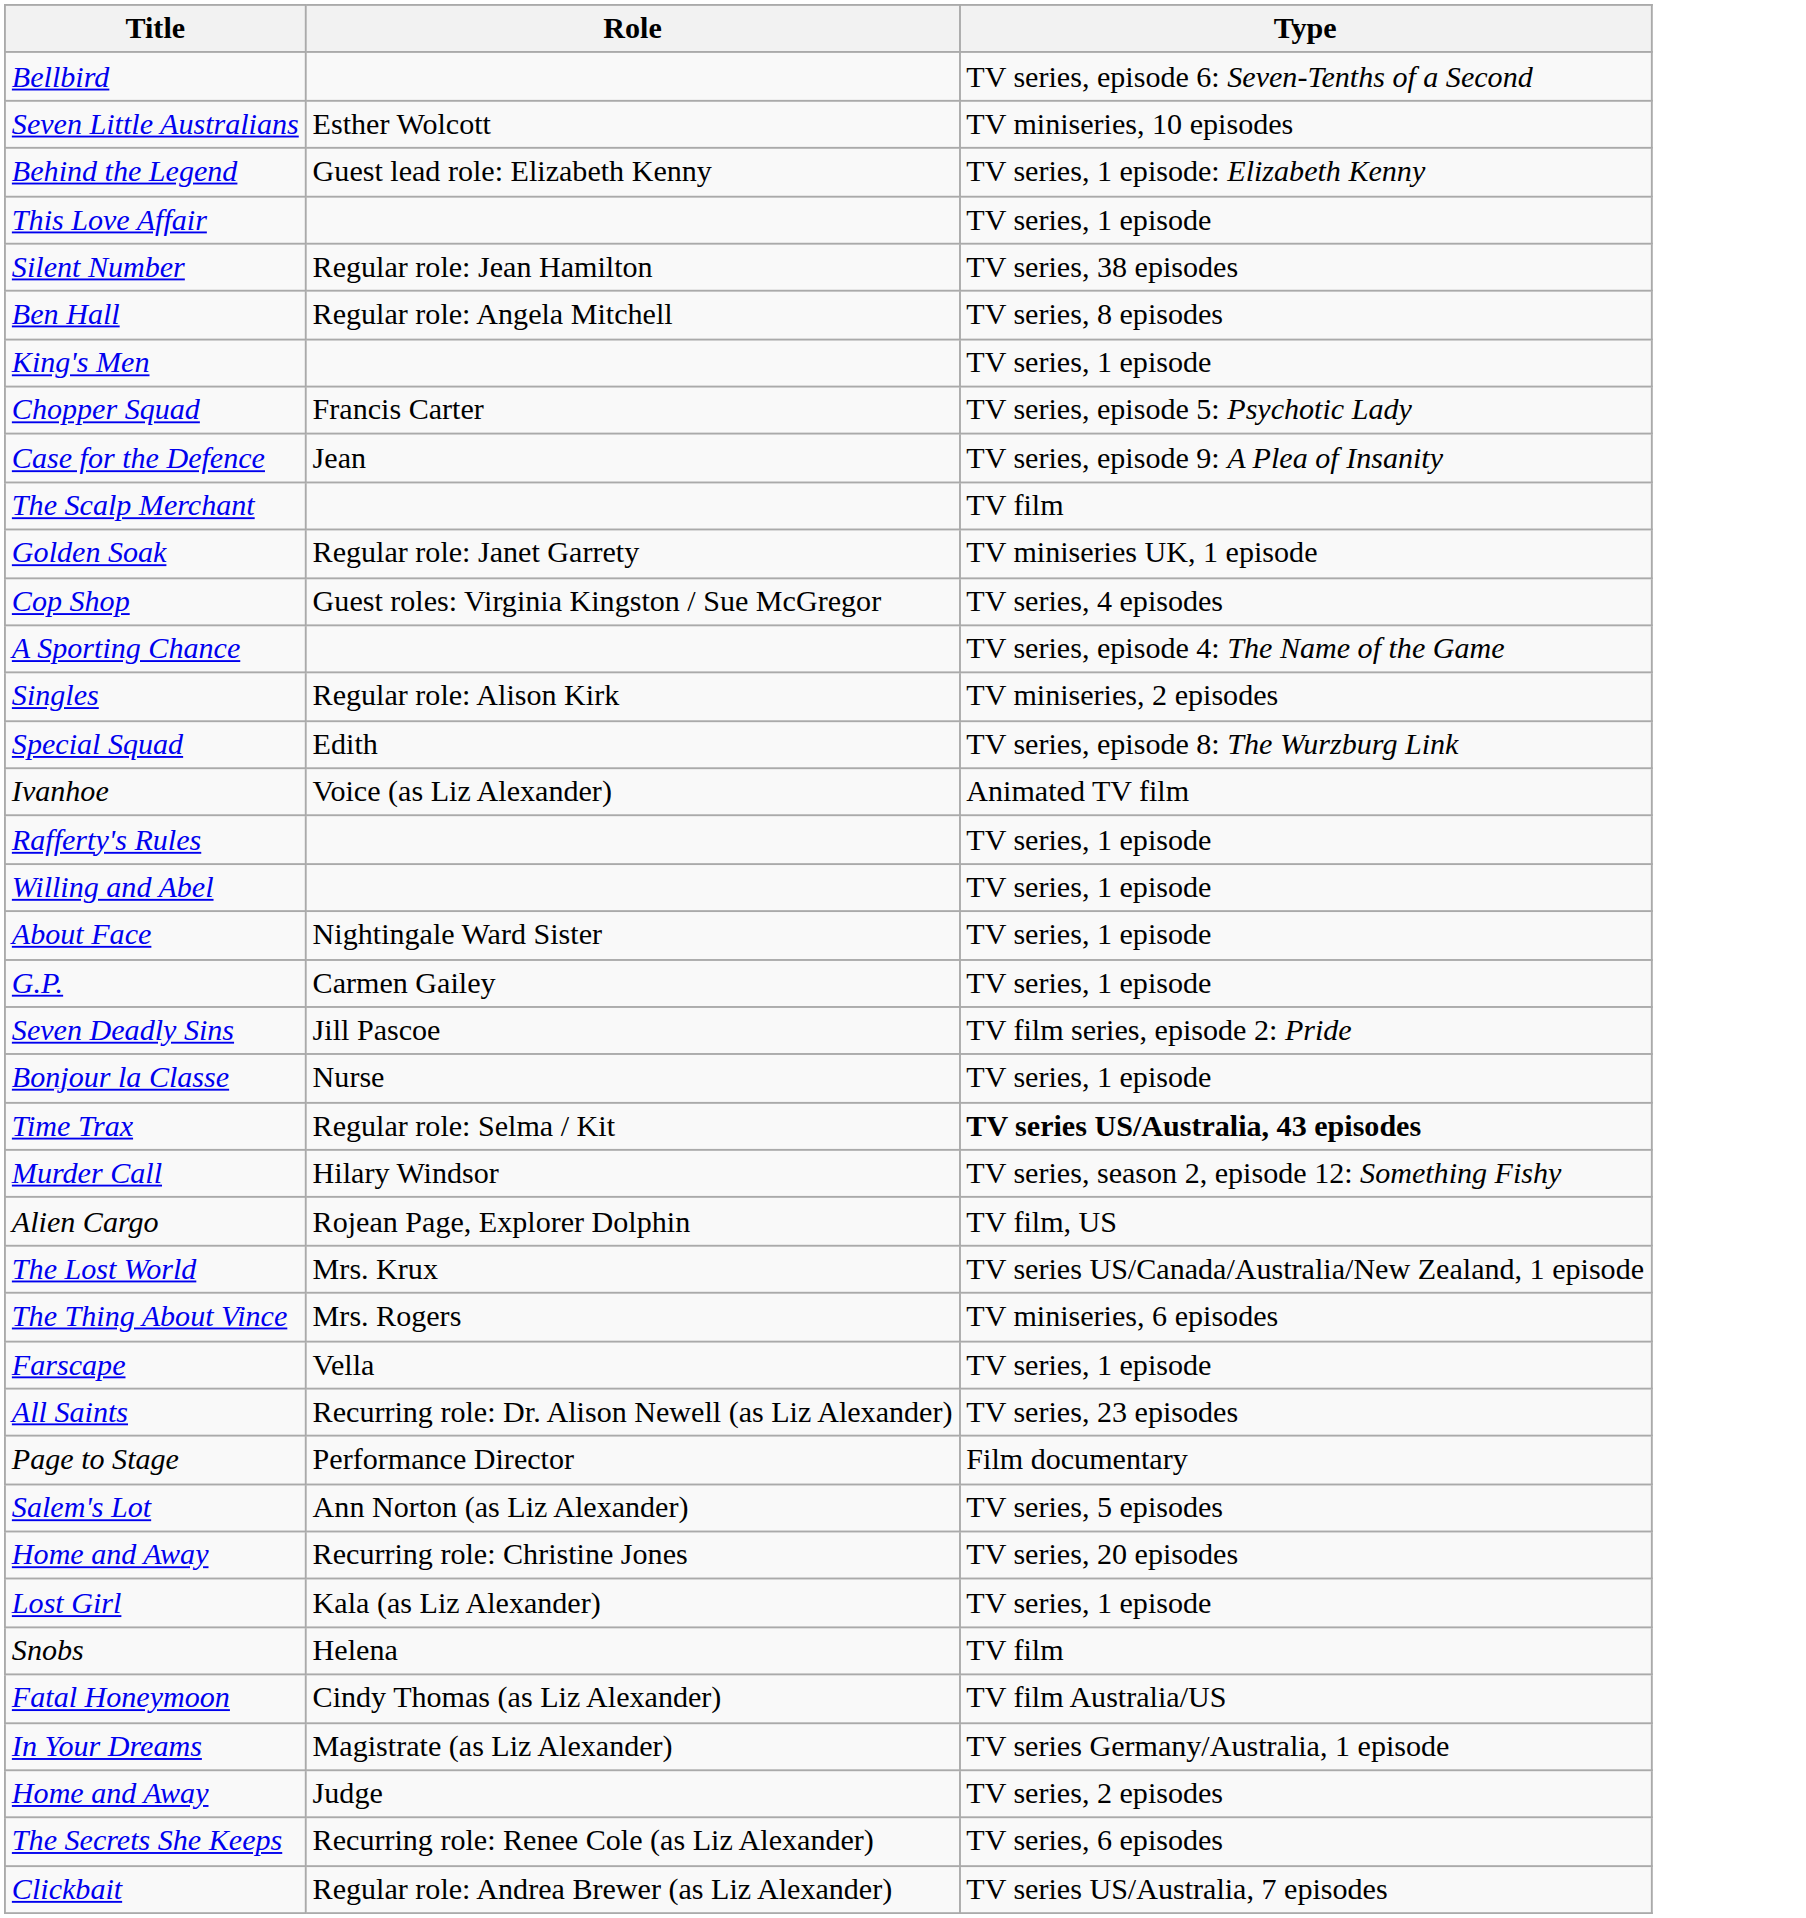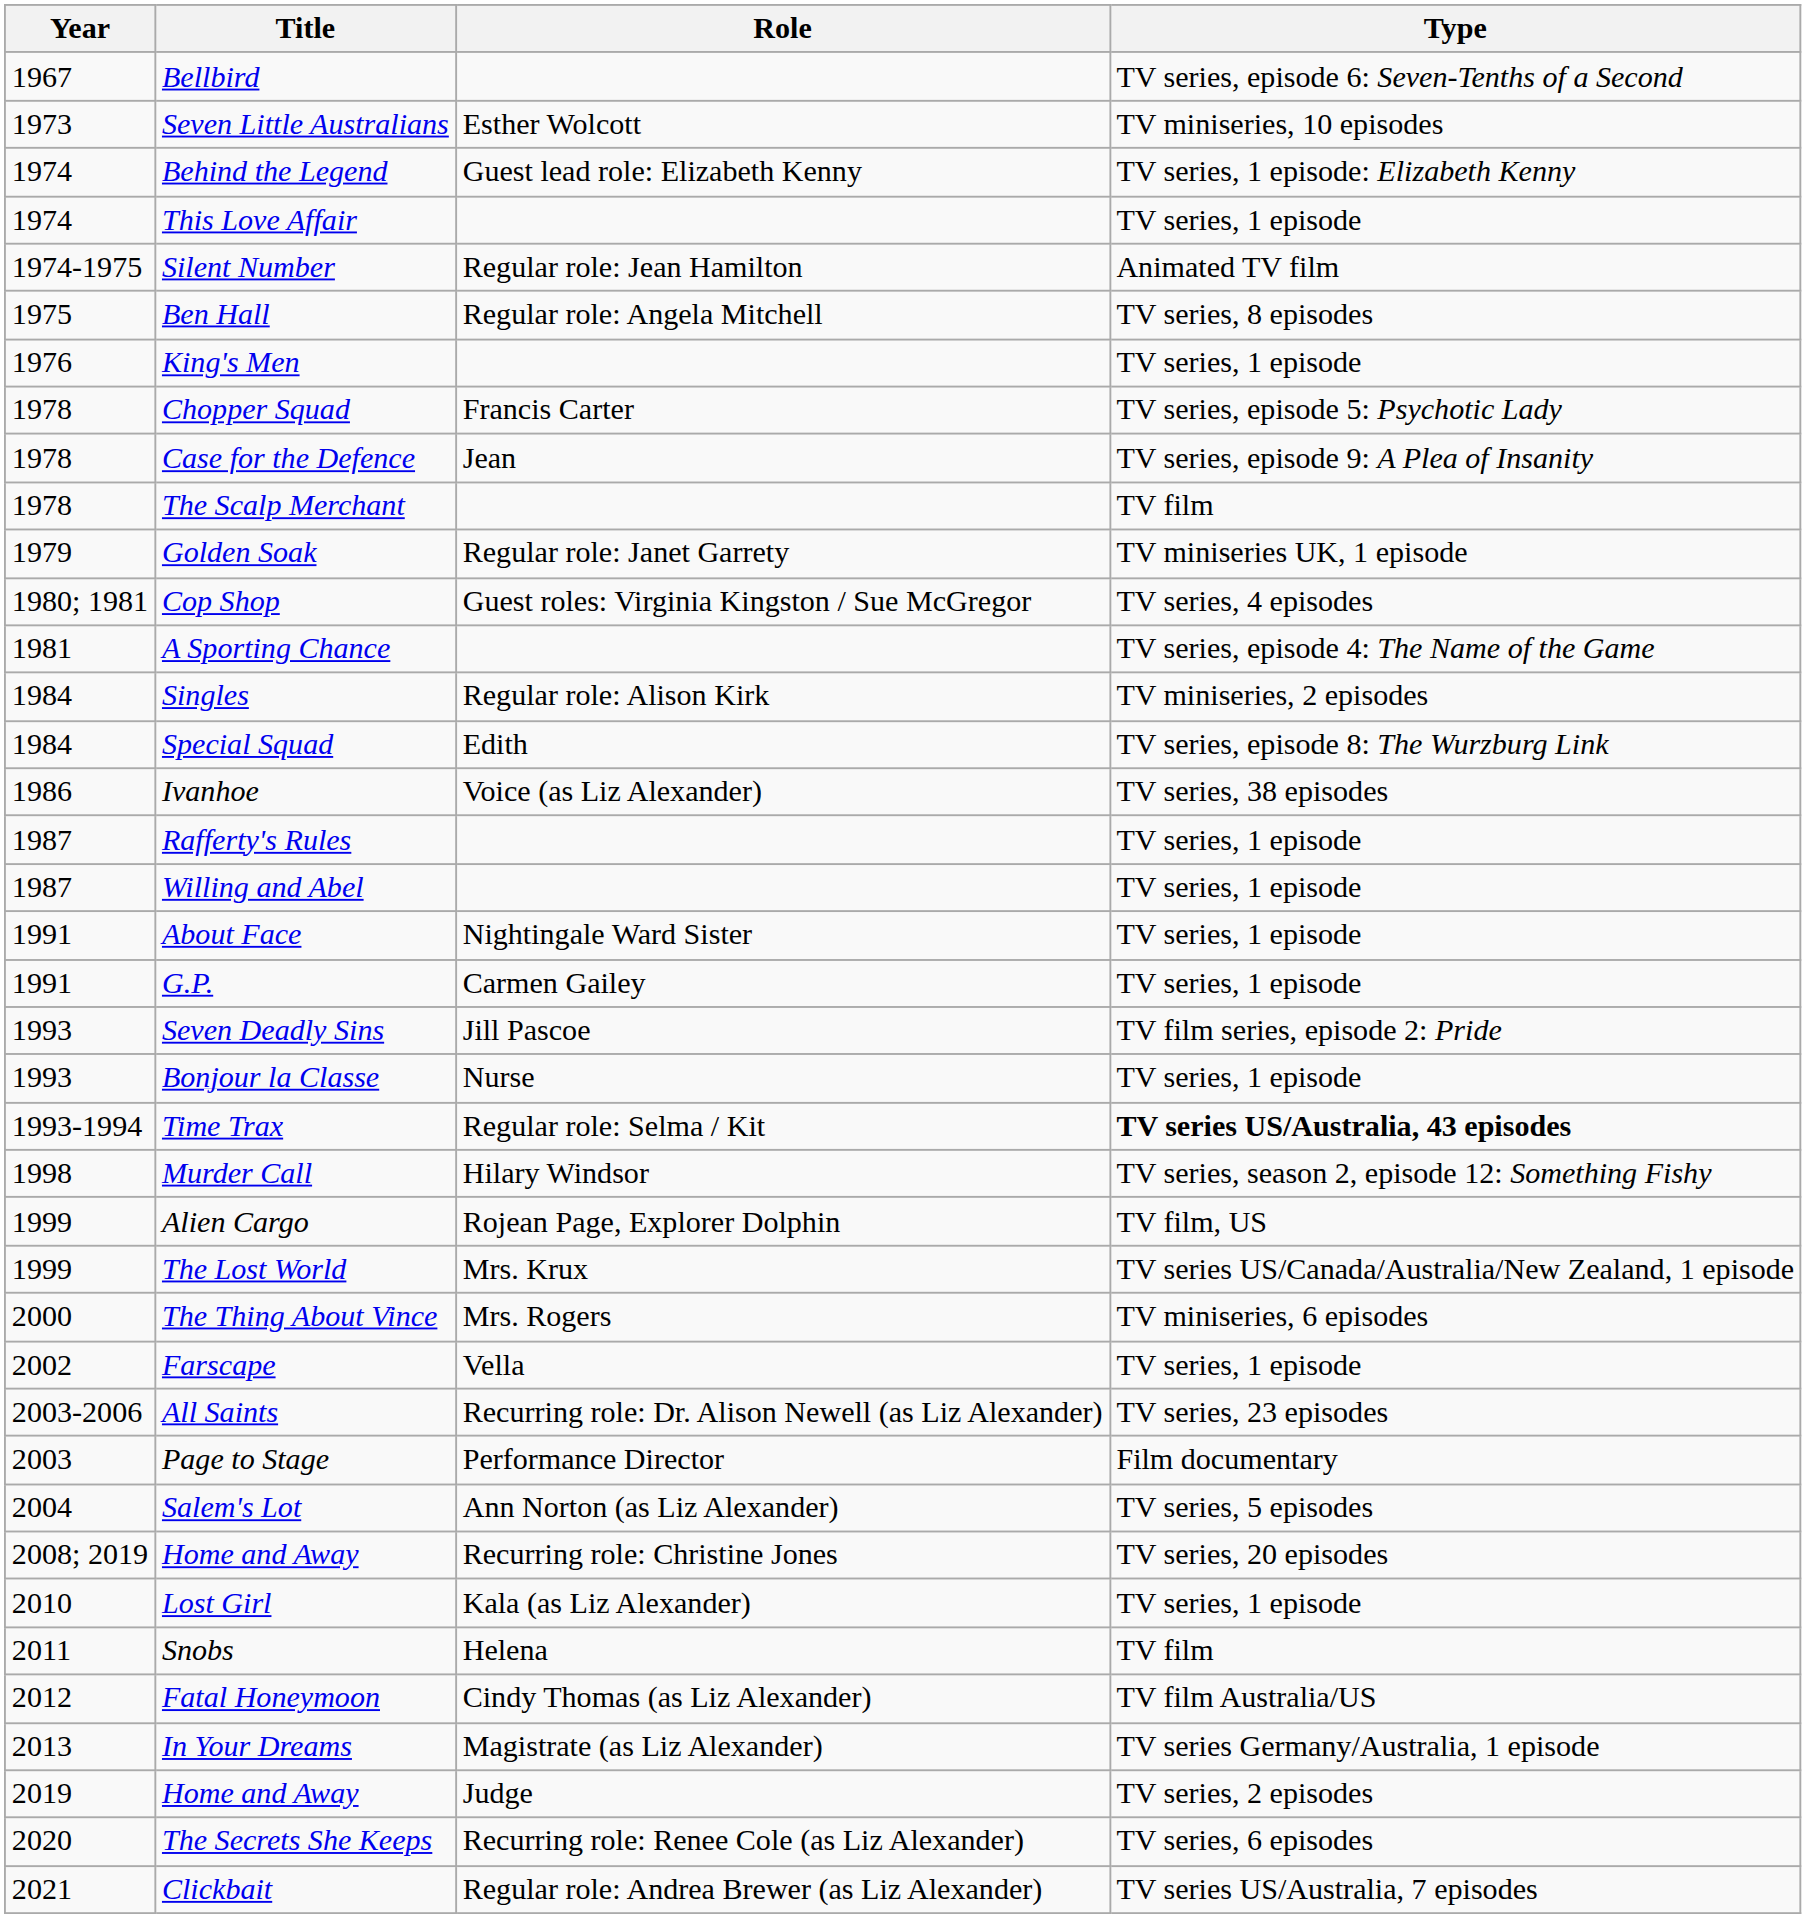+ column: Year | 1967 | 1973 | 1974 | 1974 | 1974-1975 | 1975 | 1976 | 1978 | 1978 | 1978 | 1979 | 1980; 1981 | 1981 | 1984 | 1984 | 1986 | 1987 | 1987 | 1991 | 1991 | 1993 | 1993 | 1993-1994 | 1998 | 1999 | 1999 | 2000 | 2002 | 2003-2006 | 2003 | 2004 | 2008; 2019 | 2010 | 2011 | 2012 | 2013 | 2019 | 2020 | 2021
Silent Number | Type: TV series, 38 episodes -> Animated TV film
Ivanhoe | Type: Animated TV film -> TV series, 38 episodes
